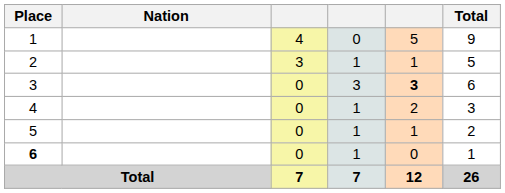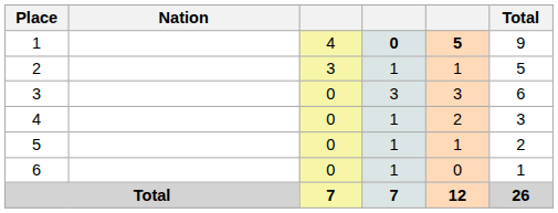row 2 | column 4: normal -> bold
row 2 | column 5: normal -> bold
row 4 | column 5: bold -> normal
row 7 | Place: bold -> normal
